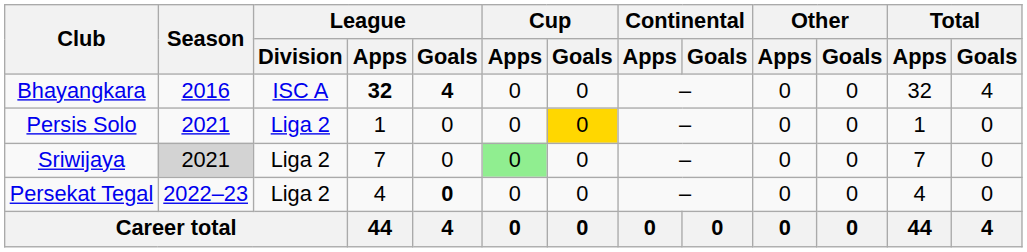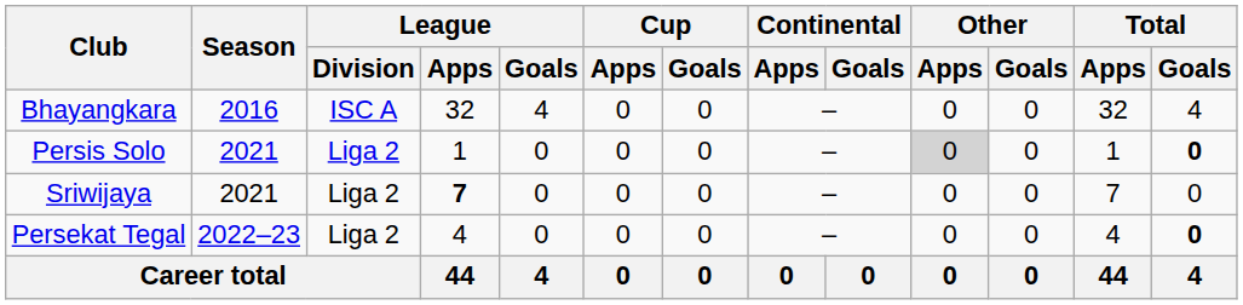Bhayangkara | League / Apps: bold -> normal
Bhayangkara | League / Goals: bold -> normal
Persis Solo | Cup / Goals: gold background -> no background
Persis Solo | Other / Apps: no background -> lightgrey background
Persis Solo | Total / Goals: normal -> bold
Sriwijaya | Season: lightgrey background -> no background
Sriwijaya | League / Apps: normal -> bold
Sriwijaya | Cup / Apps: lightgreen background -> no background
Persekat Tegal | League / Goals: bold -> normal
Persekat Tegal | Total / Goals: normal -> bold
